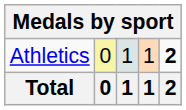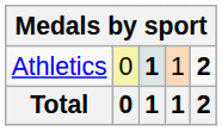Athletics | column 3: normal -> bold
